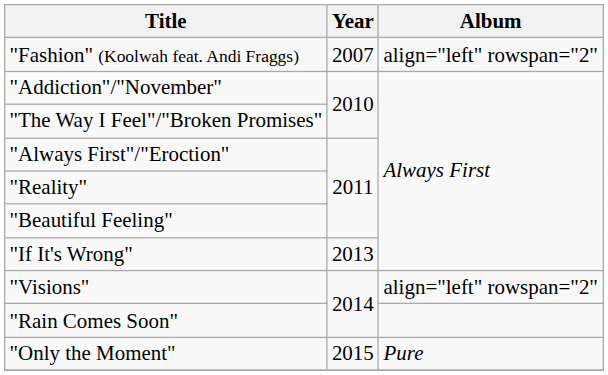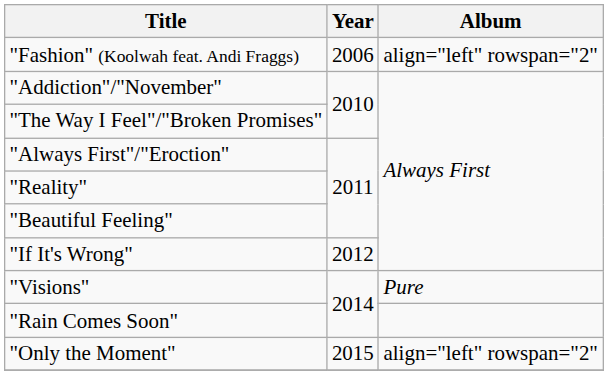"Fashion" (Koolwah feat. Andi Fraggs) | Year: 2007 -> 2006
"If It's Wrong" | Year: 2013 -> 2012
"Visions" | Album: align="left" rowspan="2" -> Pure
"Only the Moment" | Album: Pure -> align="left" rowspan="2"
